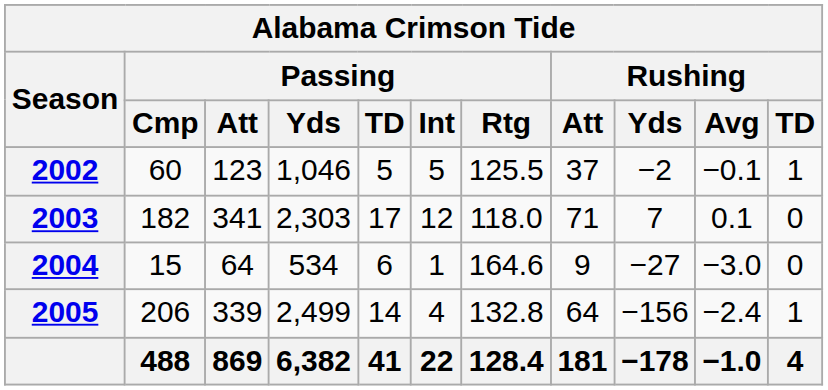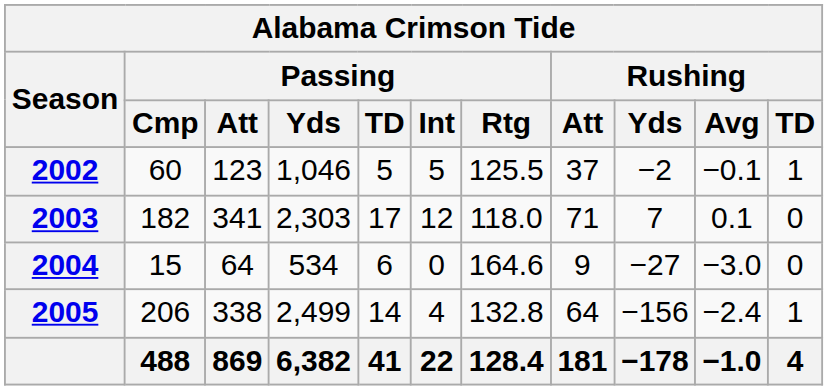2004 | Passing / Int: 1 -> 0
2005 | Passing / Att: 339 -> 338
